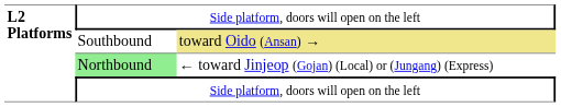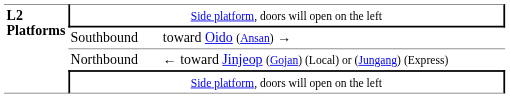Southbound | column 3: khaki background -> no background
Northbound | column 2: lightgreen background -> no background
